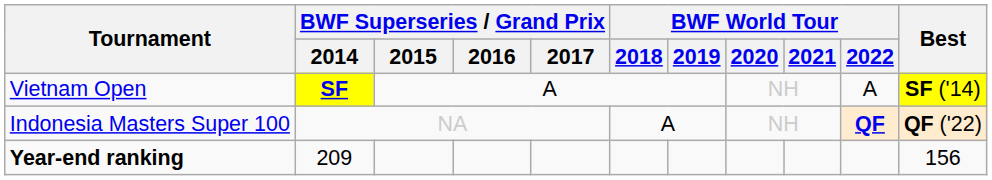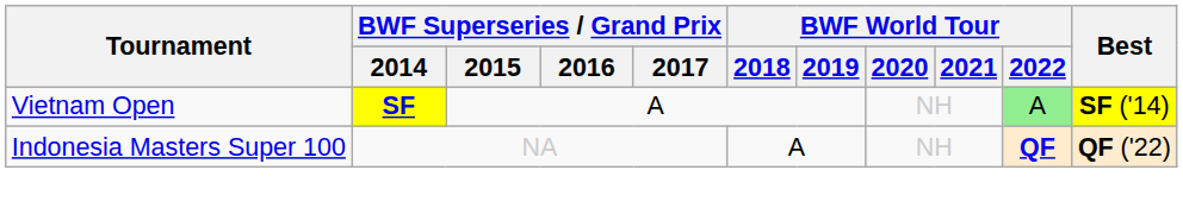Vietnam Open | BWF World Tour / 2022: no background -> lightgreen background
- row: Year-end ranking | 209 | 156
